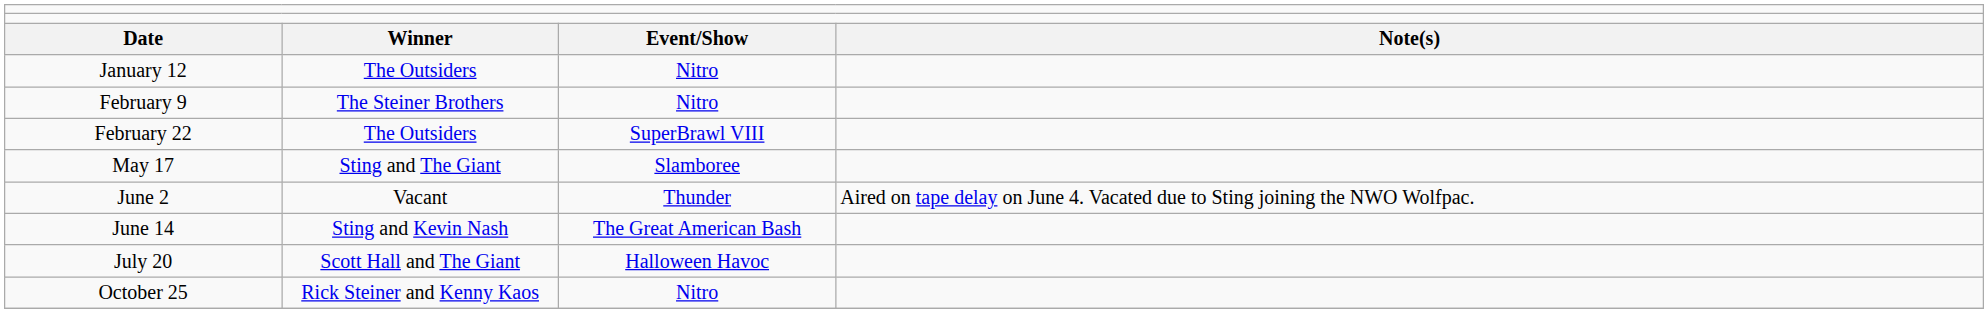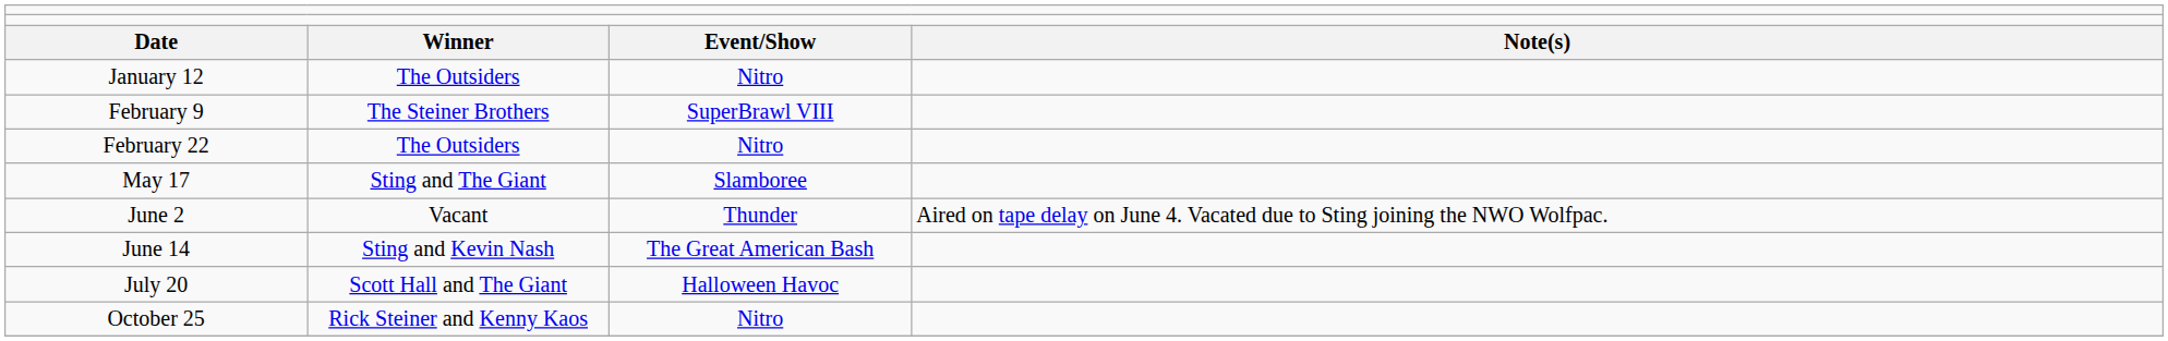February 9 | column 3: Nitro -> SuperBrawl VIII
February 22 | column 3: SuperBrawl VIII -> Nitro
